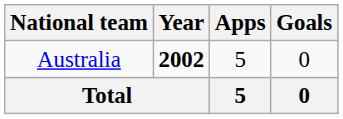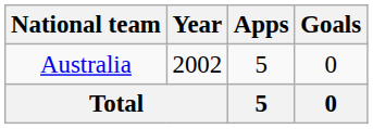Australia | Year: bold -> normal
